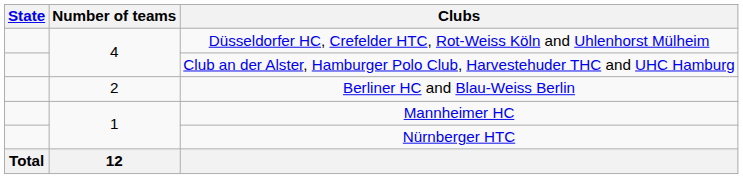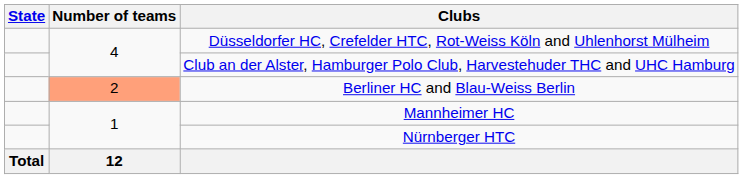Berliner HC and Blau-Weiss Berlin | Number of teams: no background -> lightsalmon background
